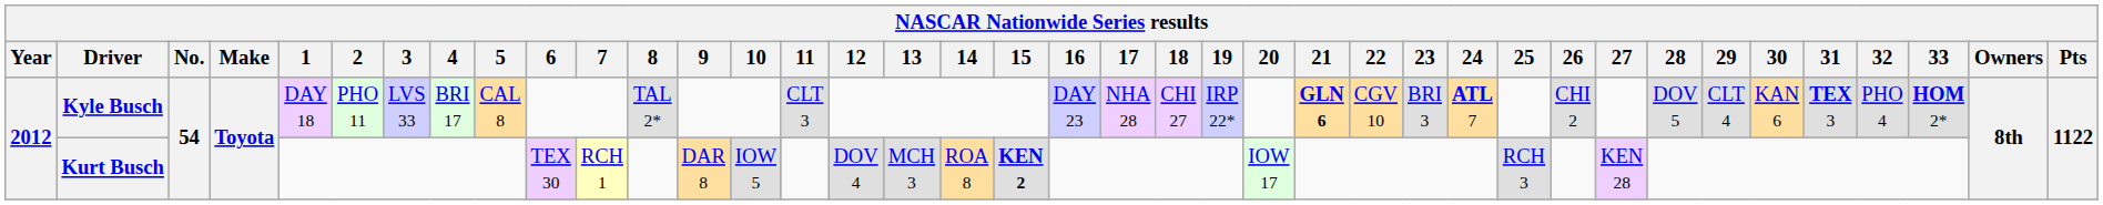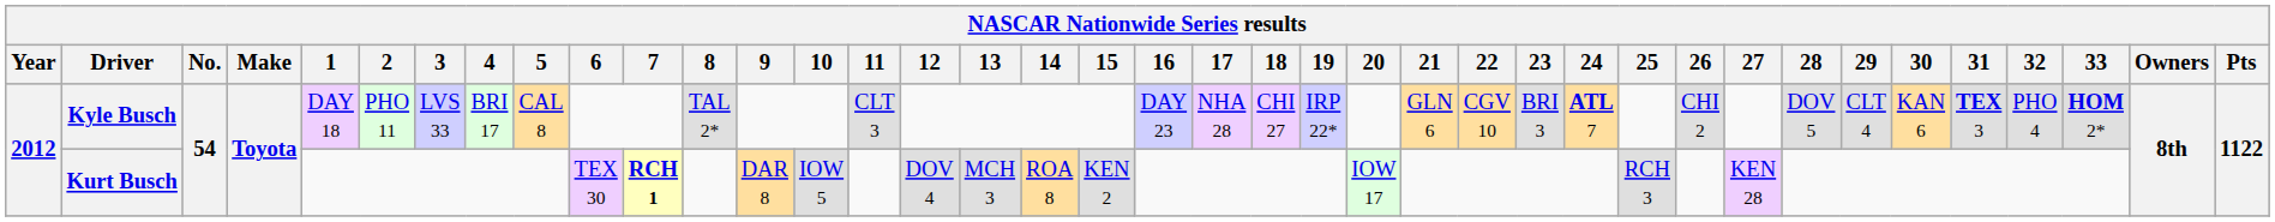Kyle Busch | 21: bold -> normal
Kurt Busch | 7: normal -> bold
Kurt Busch | 15: bold -> normal
